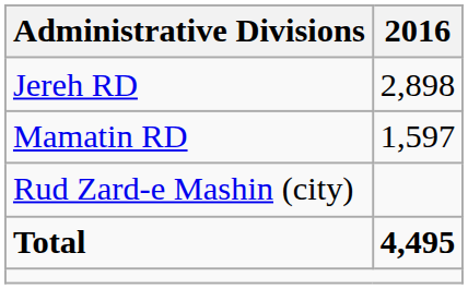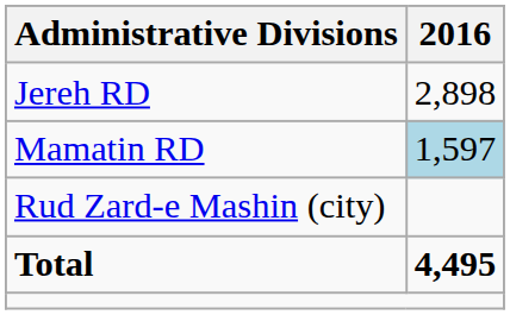Mamatin RD | 2016: no background -> lightblue background
